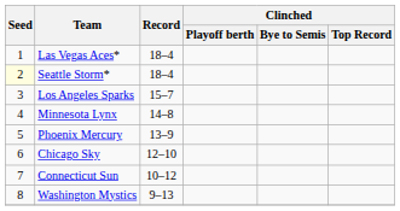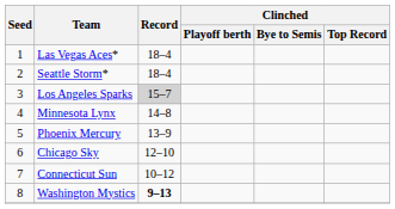Seattle Storm* | Seed: lightyellow background -> no background
Los Angeles Sparks | Record: no background -> lightgrey background
Washington Mystics | Record: normal -> bold
